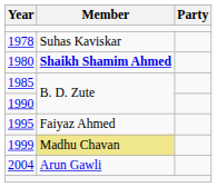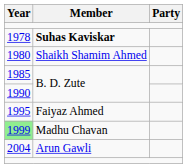1978 | Member: normal -> bold
1980 | Member: bold -> normal
1999 | Year: no background -> lightgreen background
1999 | Member: khaki background -> no background
